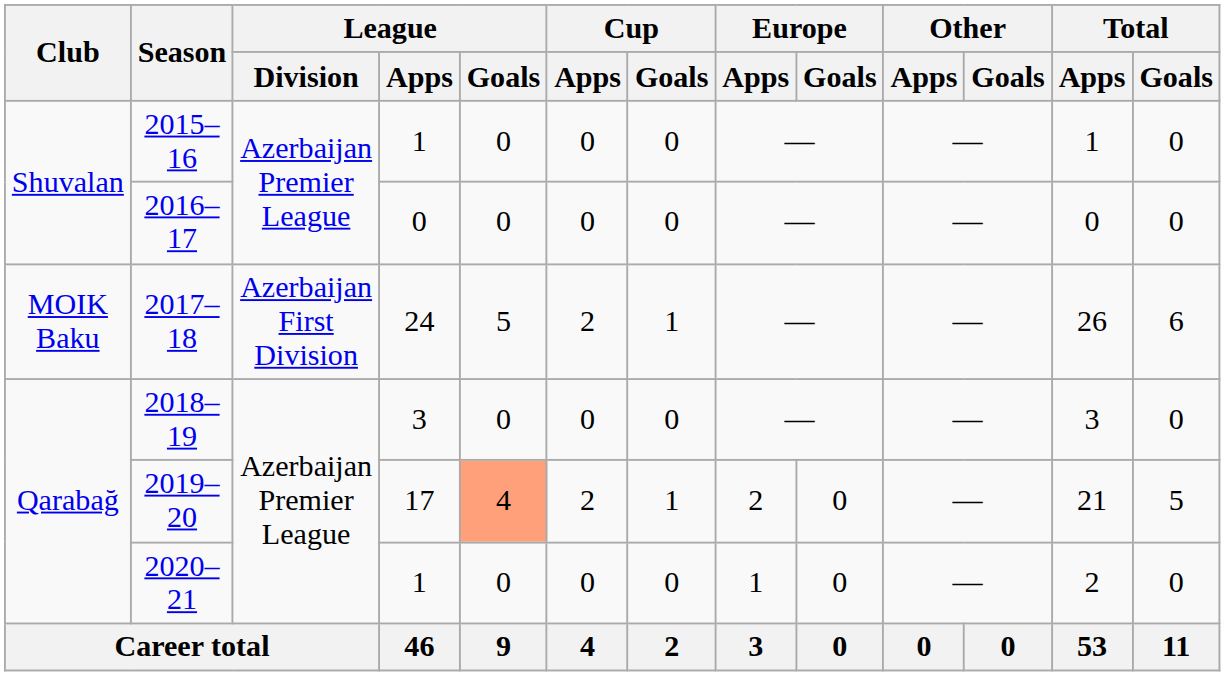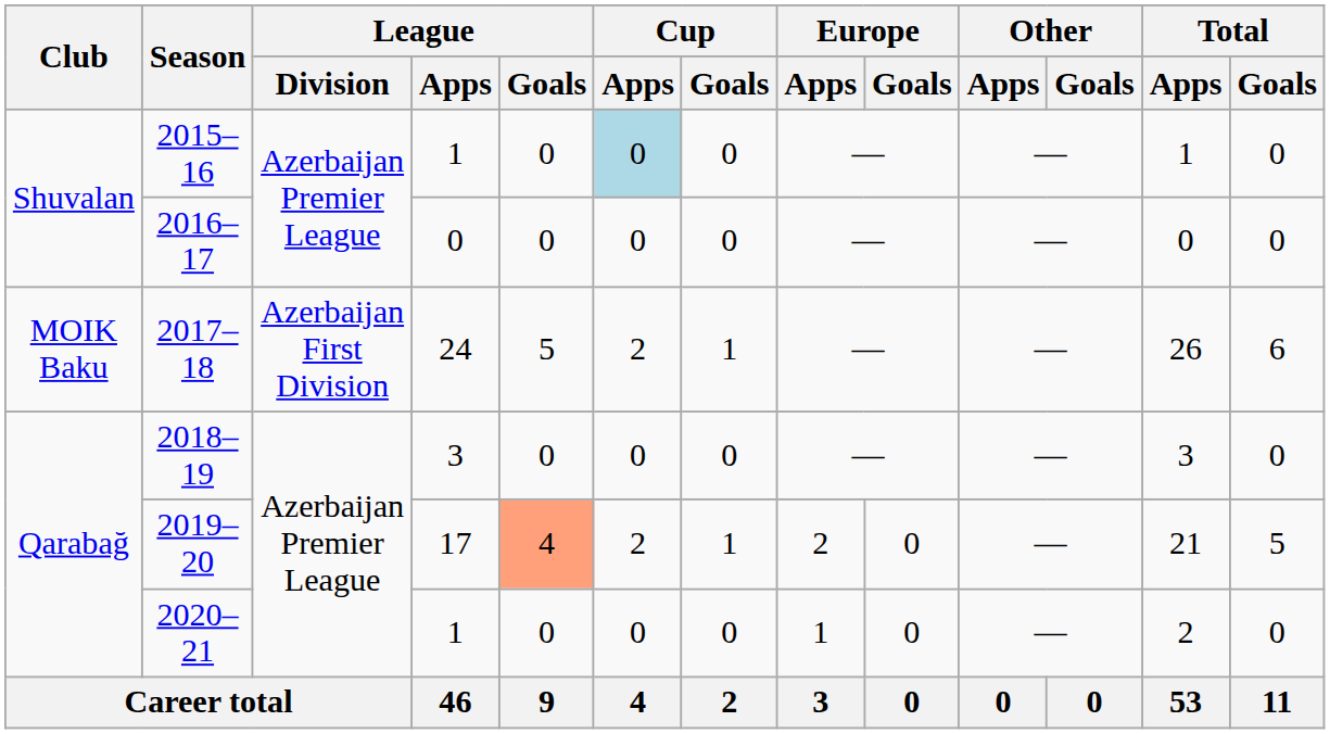2015–16 | Cup / Apps: no background -> lightblue background
